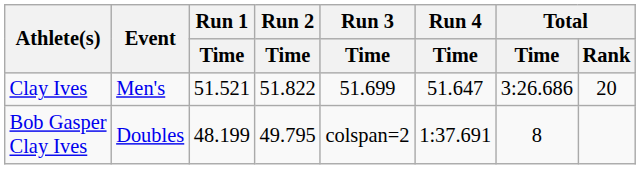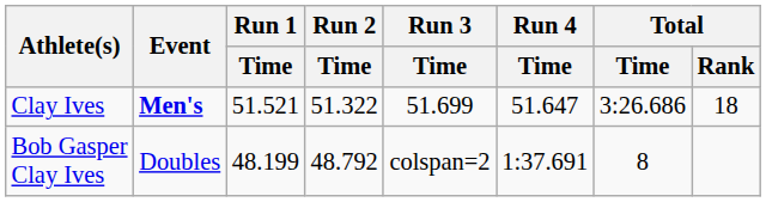Clay Ives | Event: normal -> bold
Clay Ives | Run 2 / Time: 51.822 -> 51.322
Clay Ives | Total / Rank: 20 -> 18
Bob Gasper Clay Ives | Run 2 / Time: 49.795 -> 48.792
